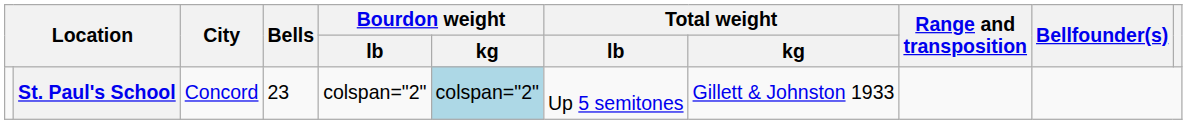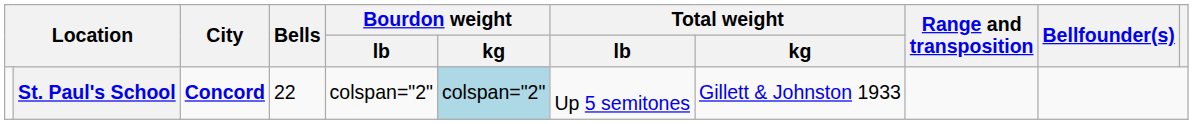St. Paul's School | City: normal -> bold
St. Paul's School | Bells: 23 -> 22
